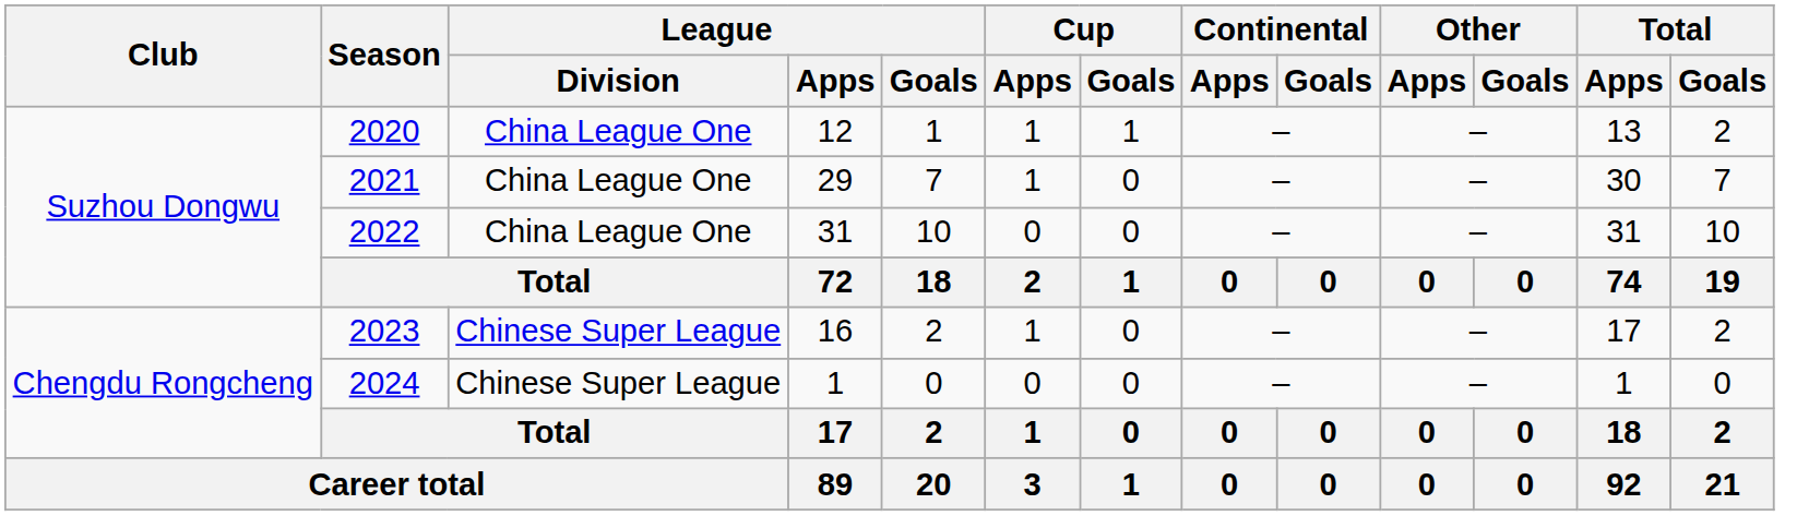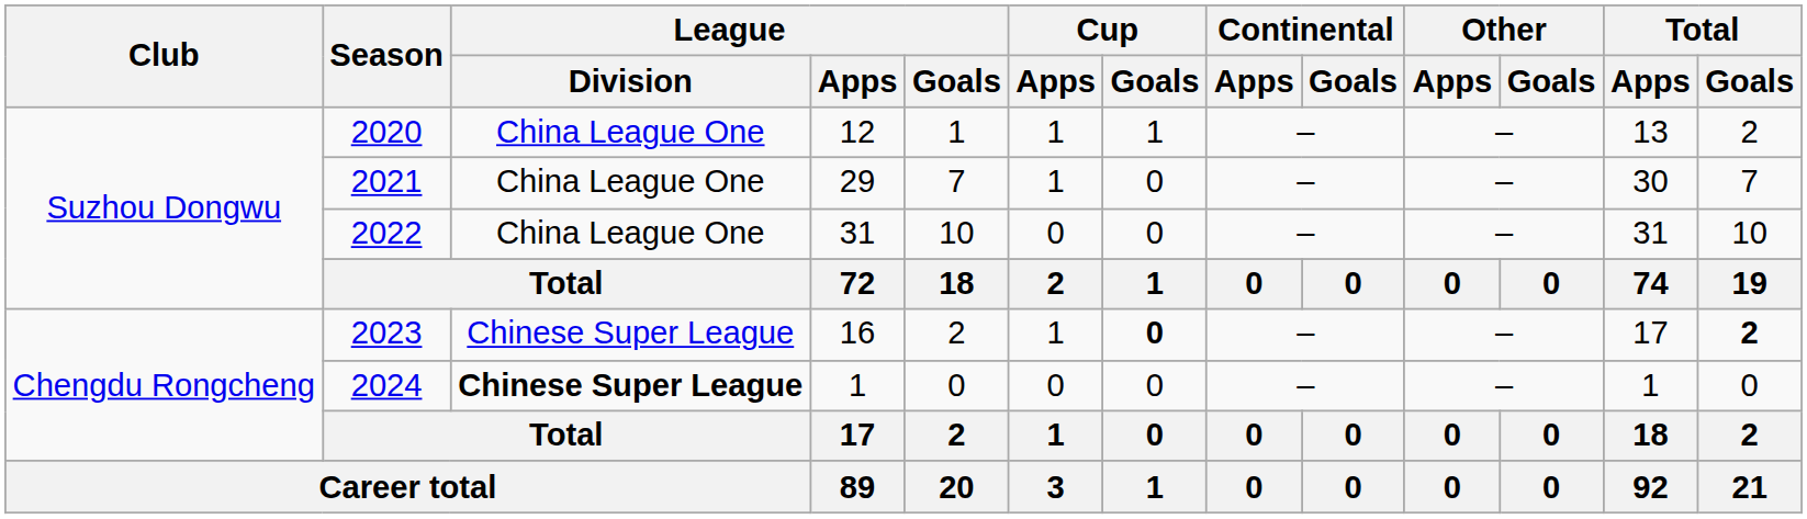2023 | Cup / Goals: normal -> bold
2023 | Total / Goals: normal -> bold
2024 | League / Division: normal -> bold
